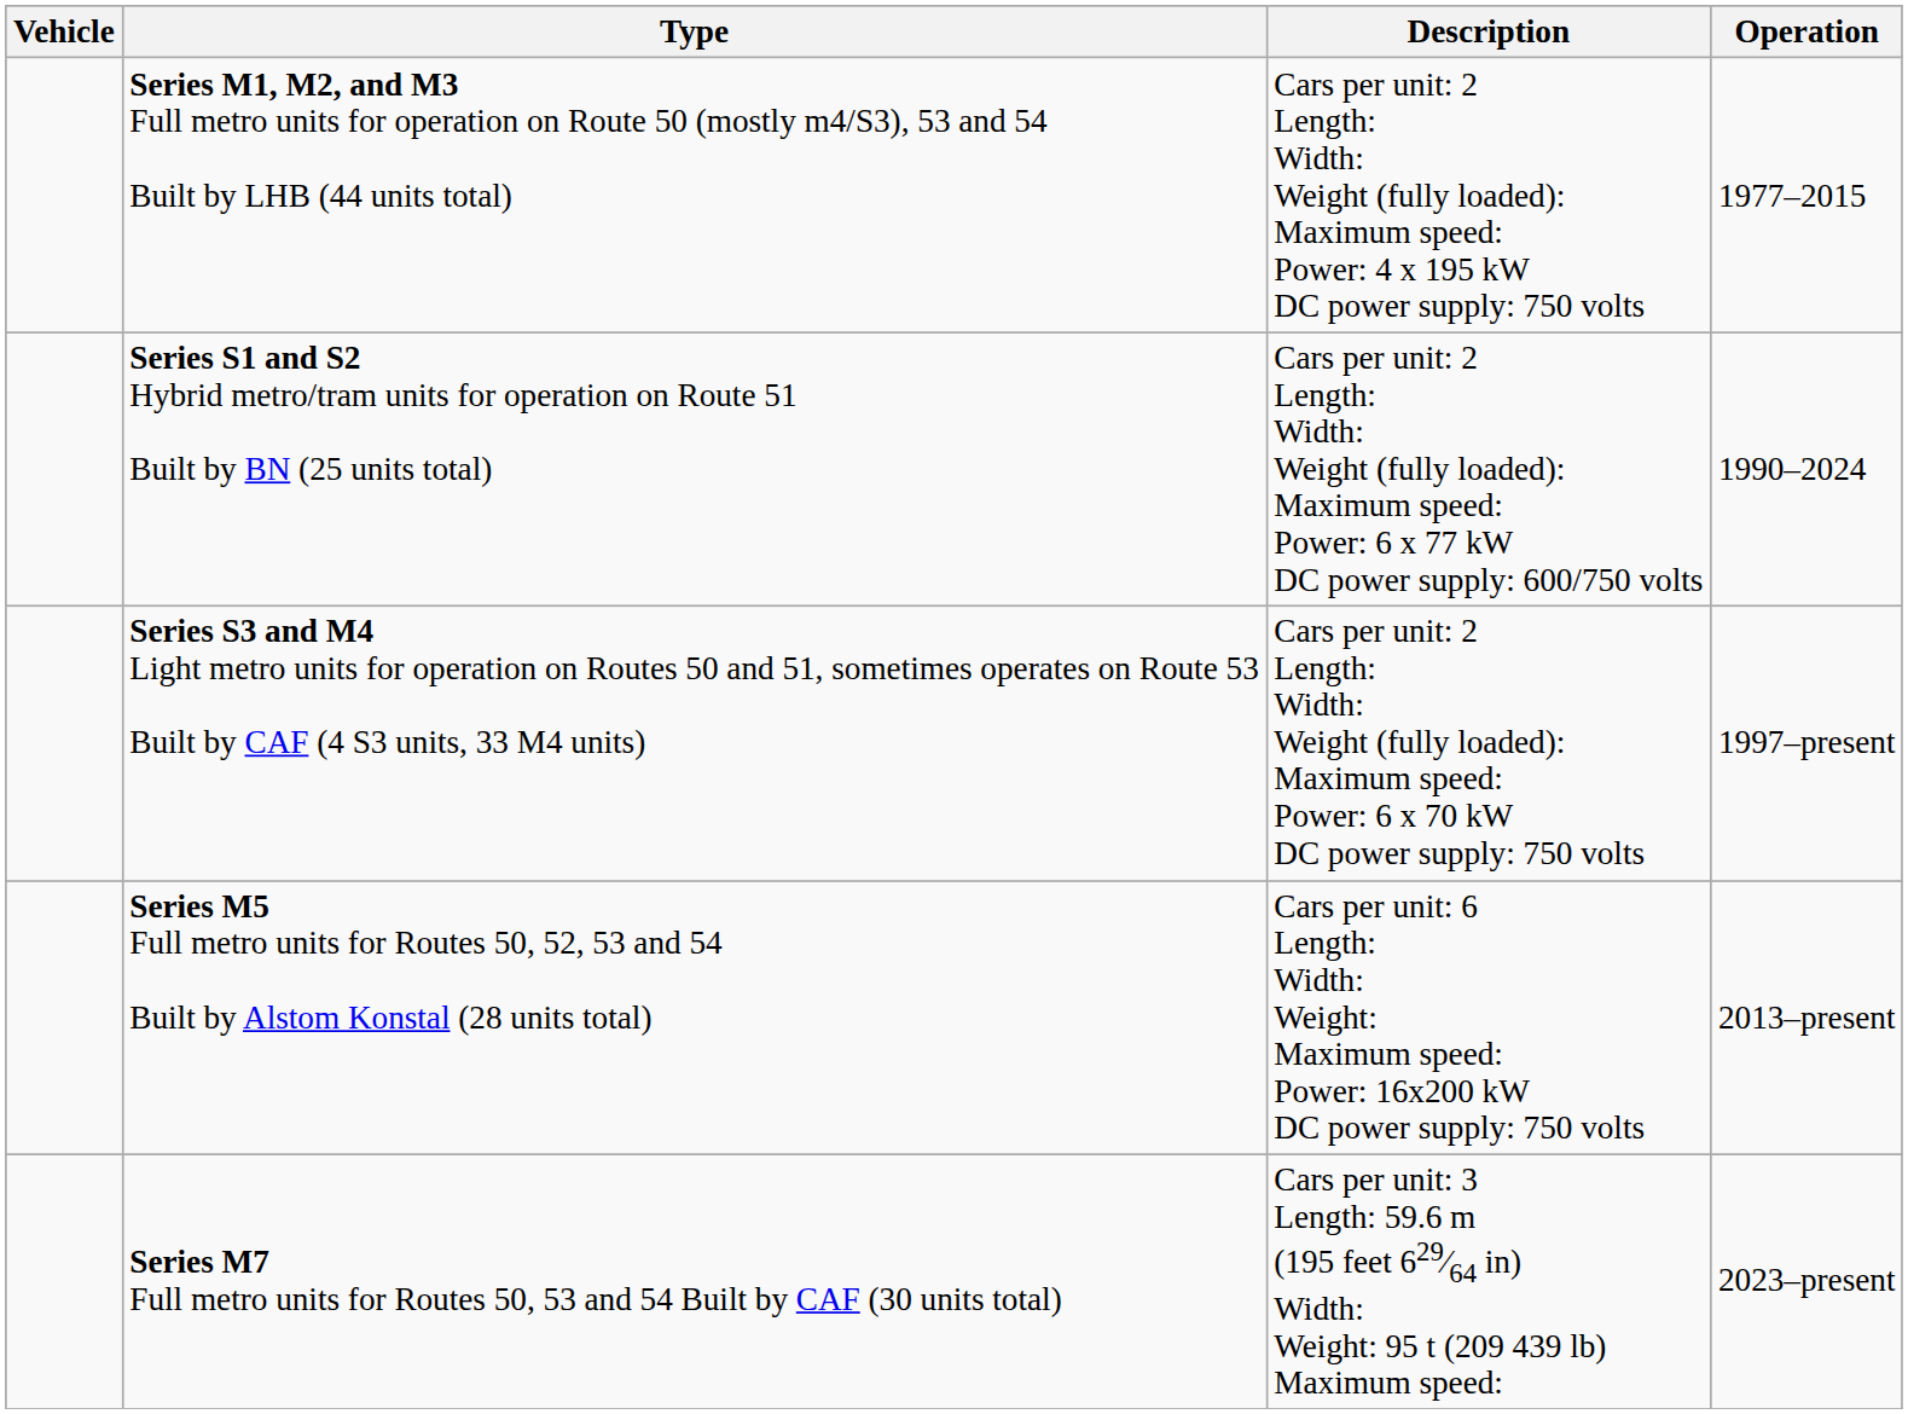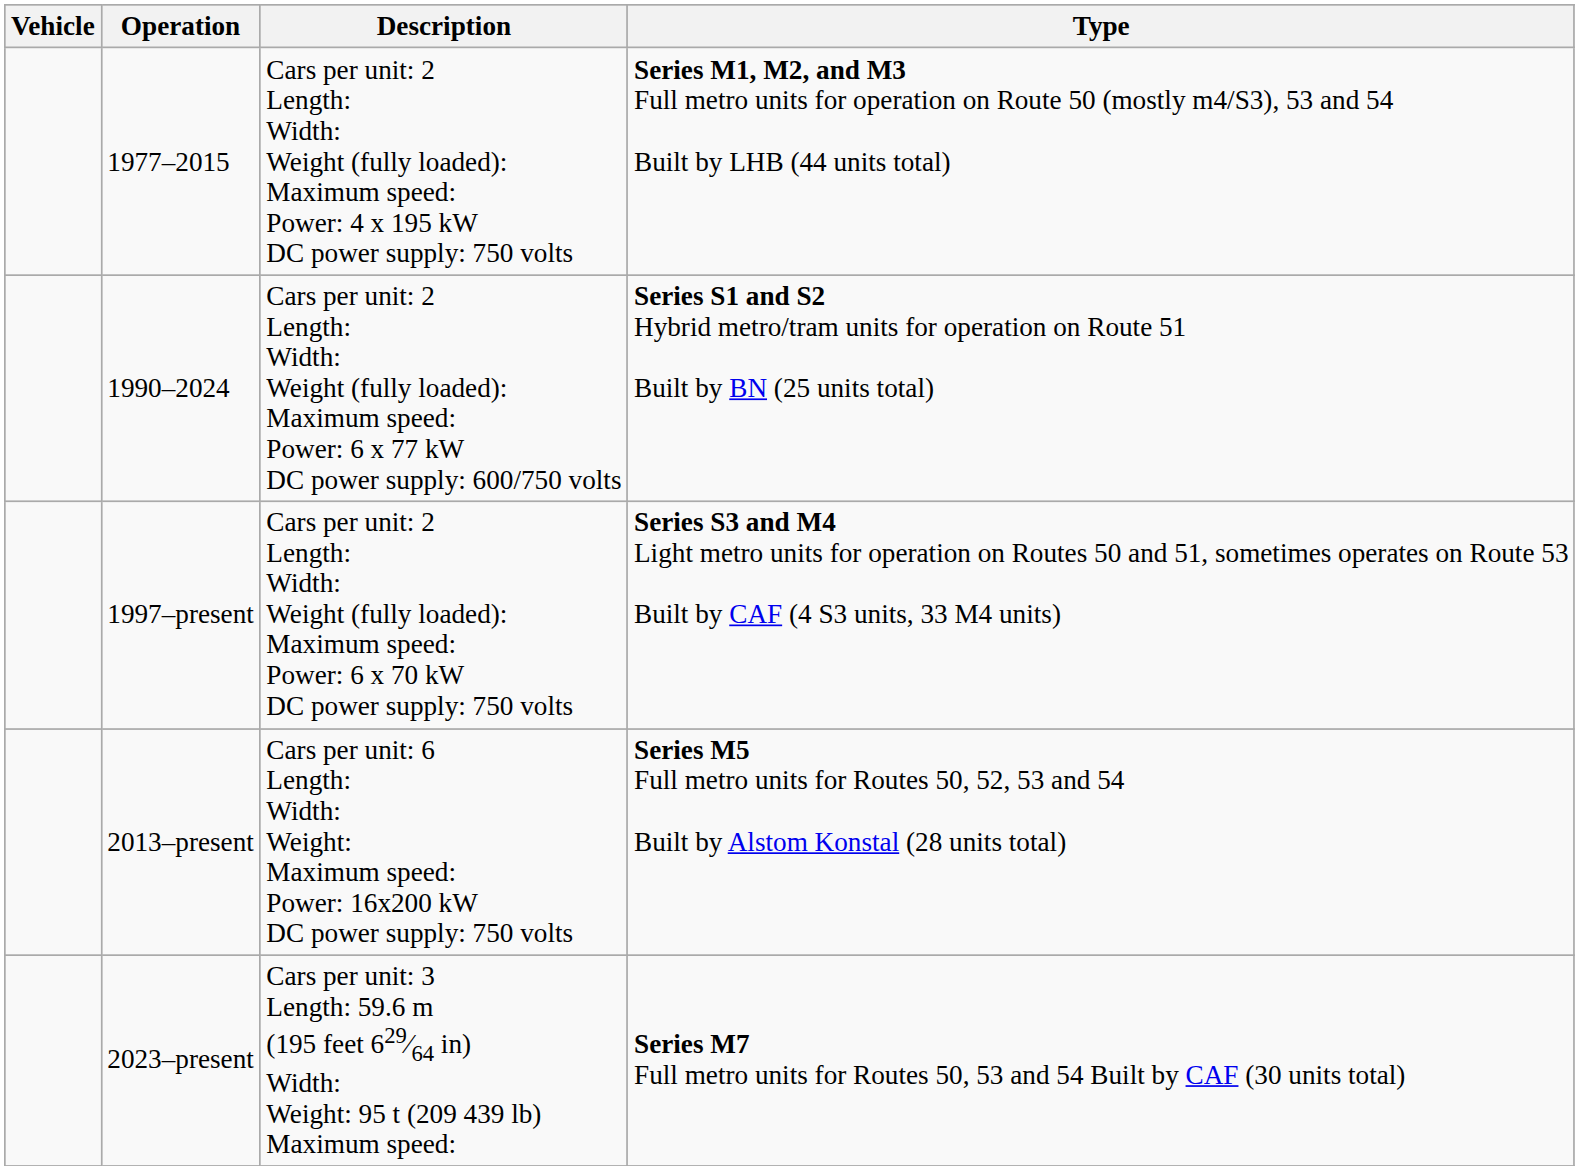columns swapped: Type <-> Operation
